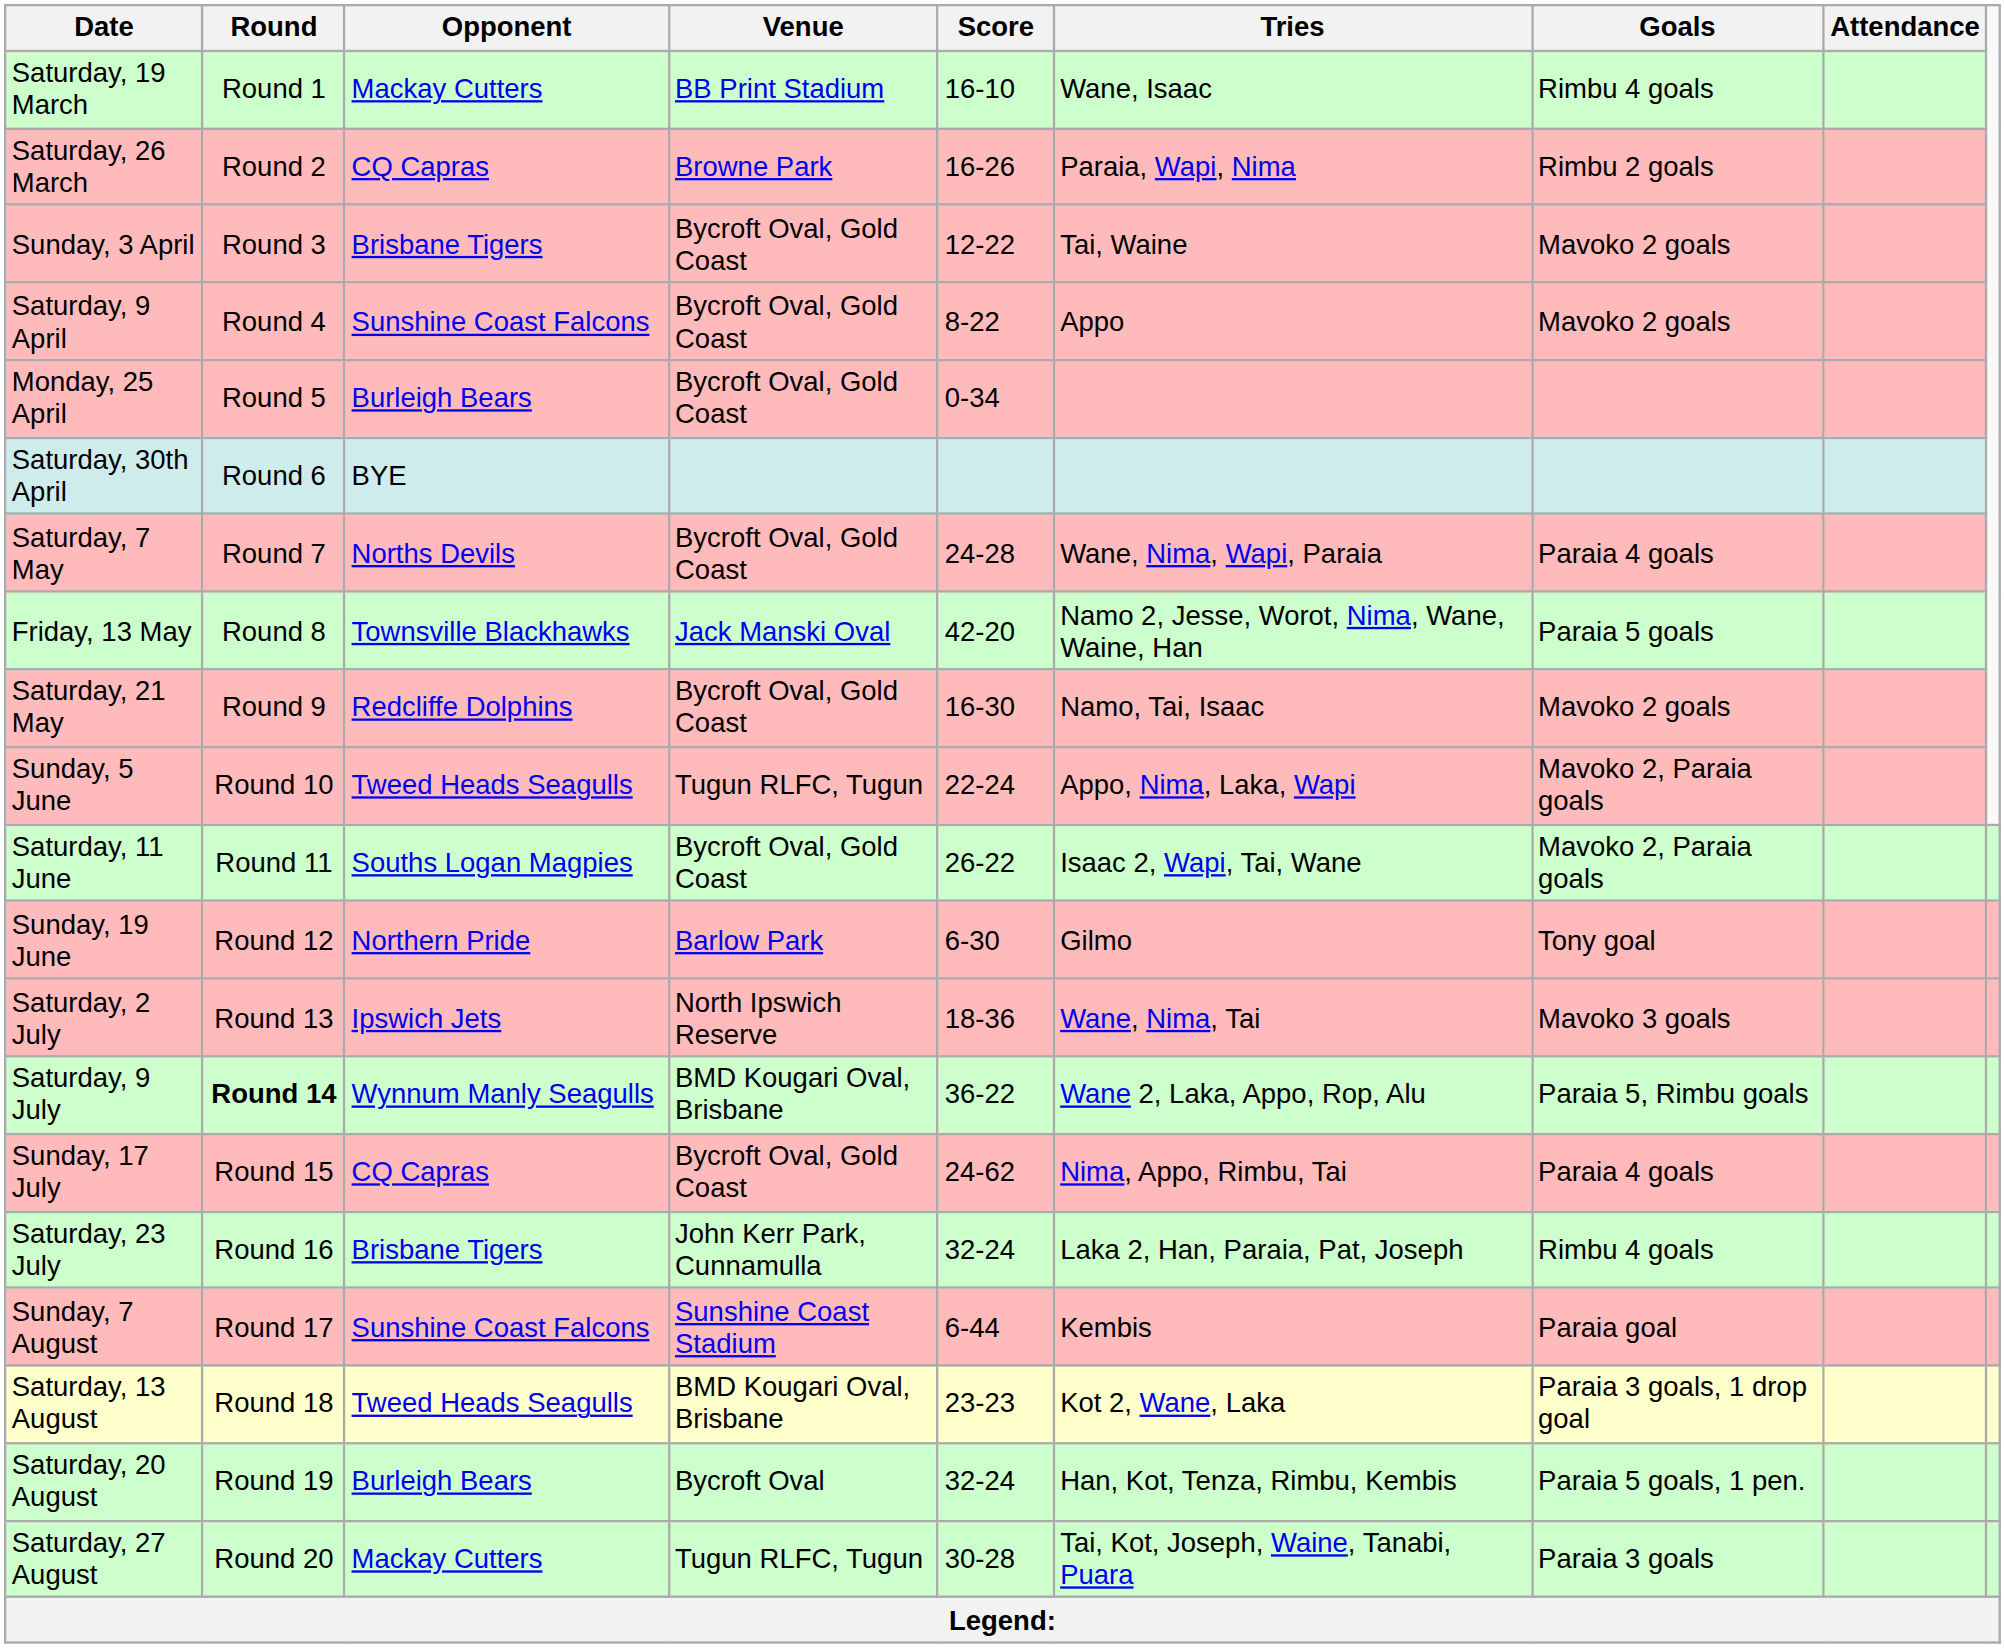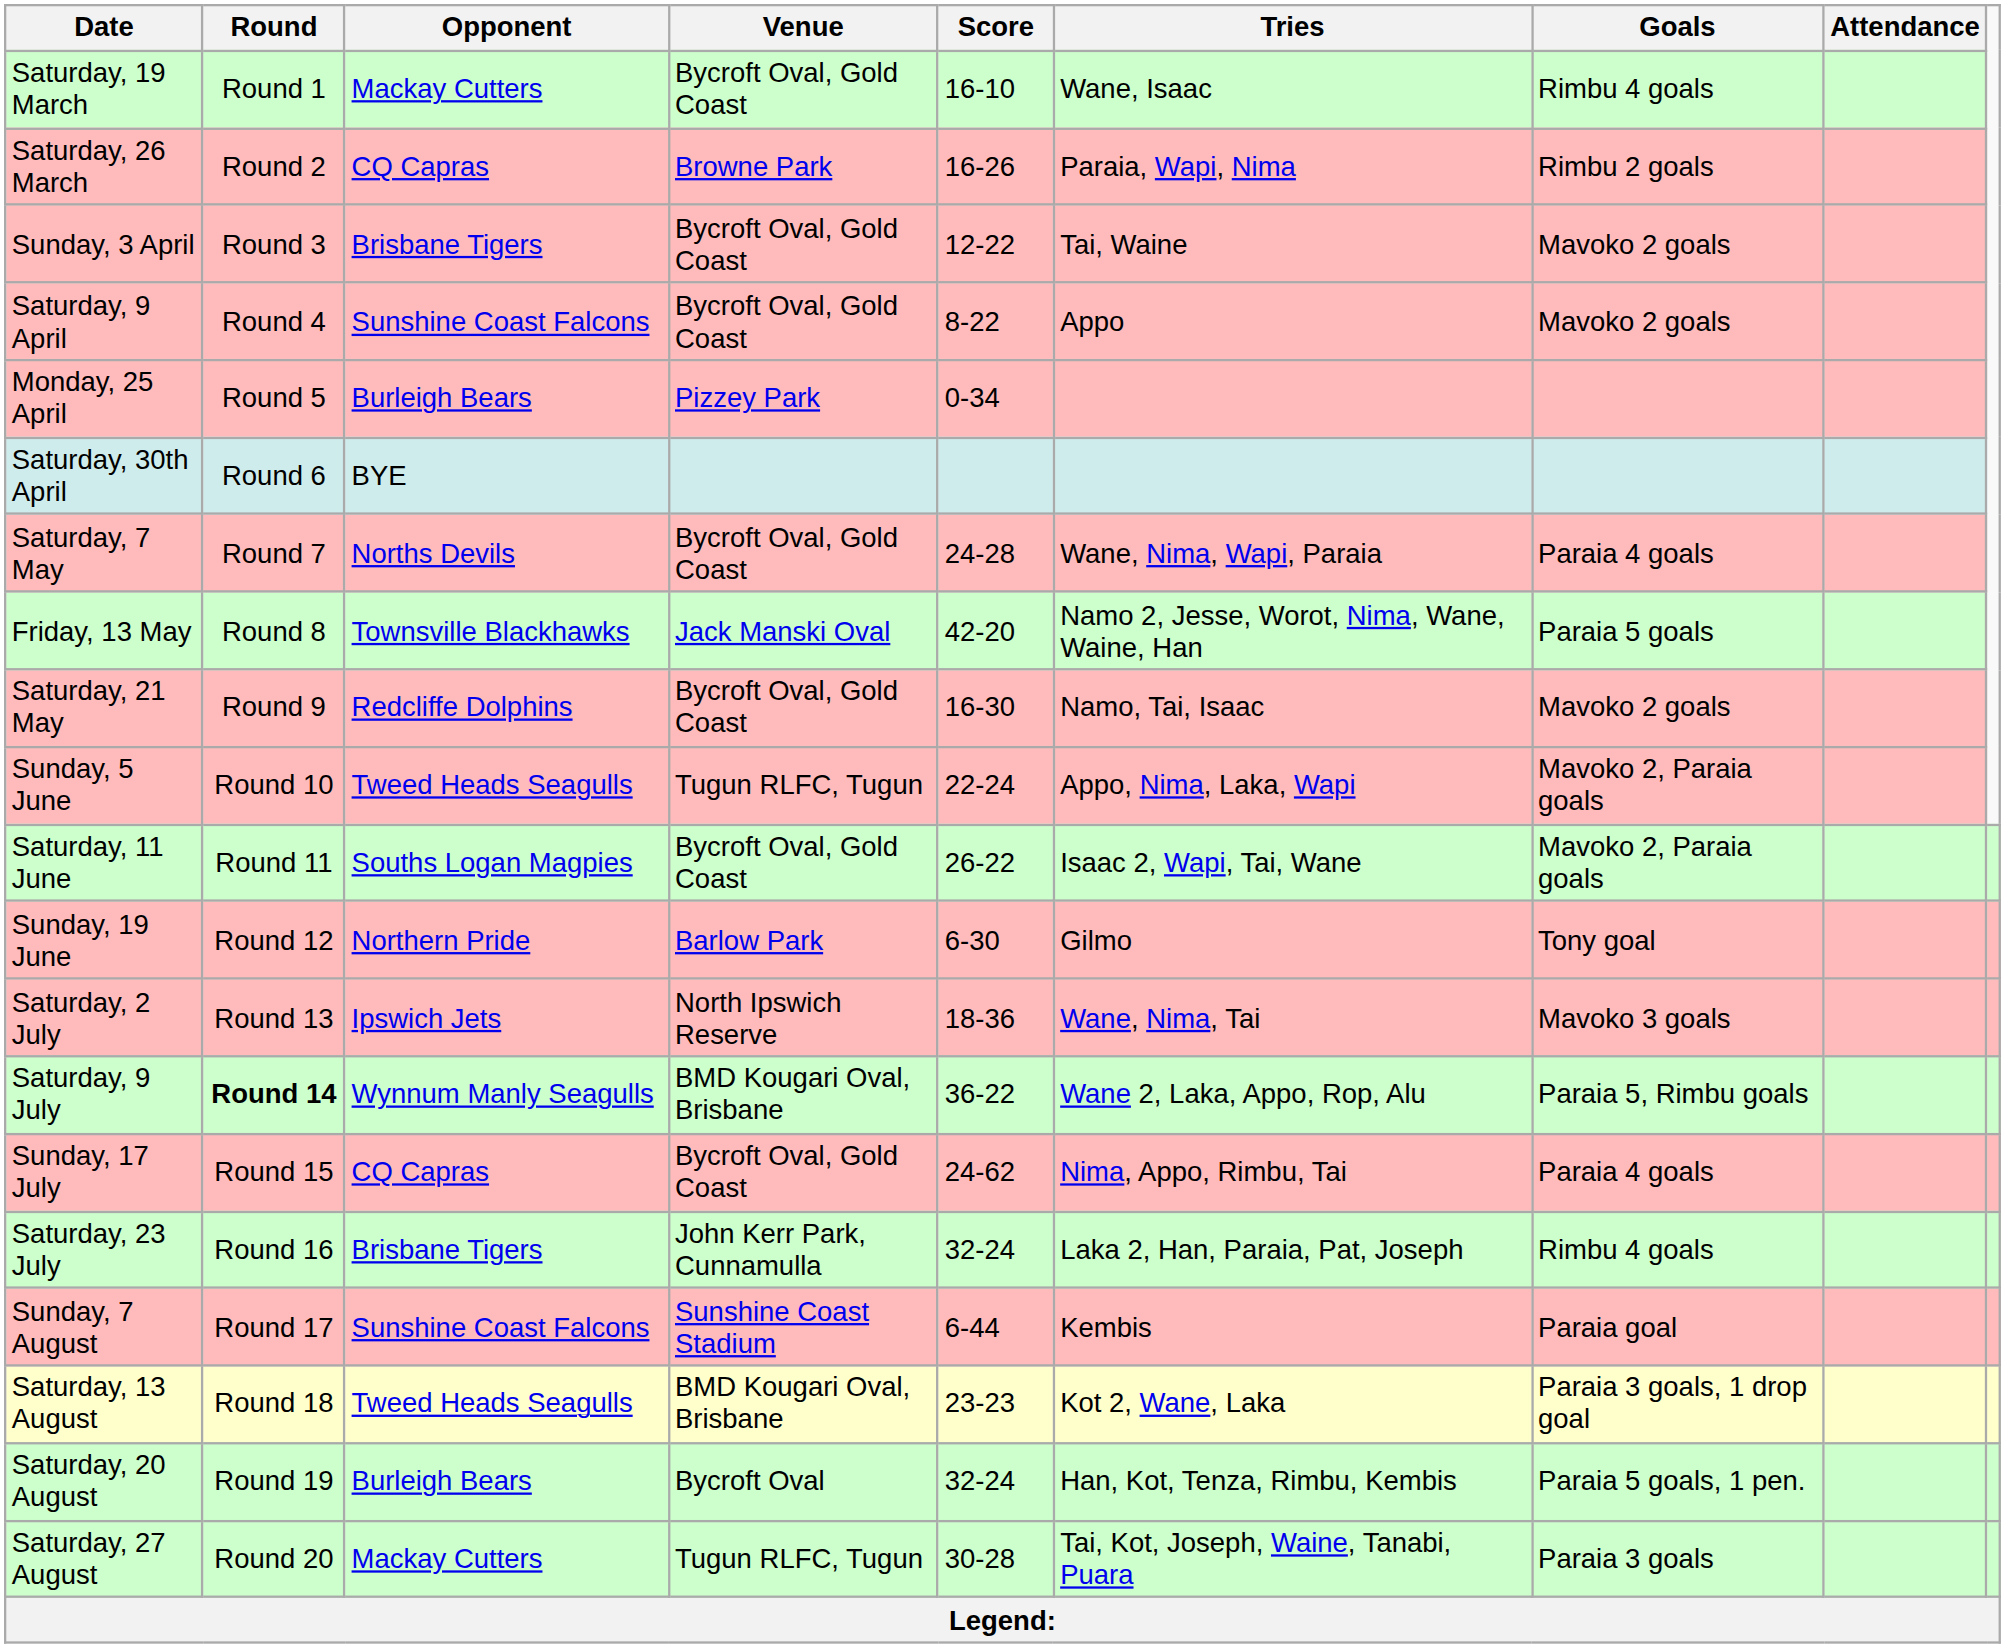Saturday, 19 March | Venue: BB Print Stadium -> Bycroft Oval, Gold Coast
Monday, 25 April | Venue: Bycroft Oval, Gold Coast -> Pizzey Park
